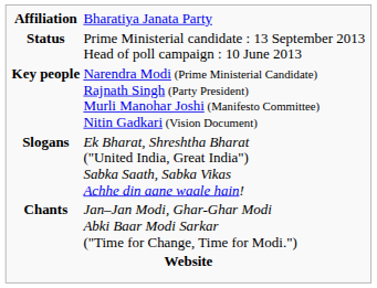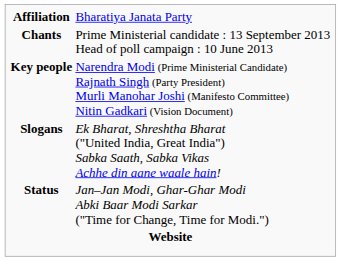row 2 | column 1: Status -> Chants
row 5 | column 1: Chants -> Status
